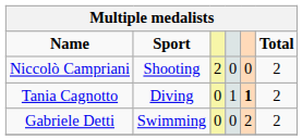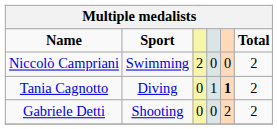Niccolò Campriani | Sport: Shooting -> Swimming
Gabriele Detti | Sport: Swimming -> Shooting
